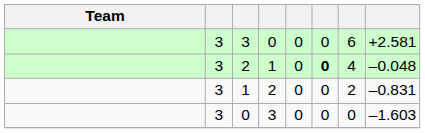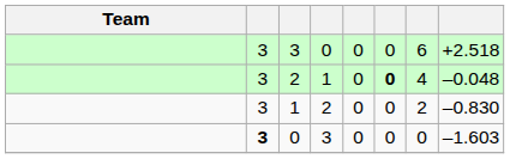row 2 | column 8: +2.581 -> +2.518
row 4 | column 8: –0.831 -> –0.830
row 5 | column 2: normal -> bold
